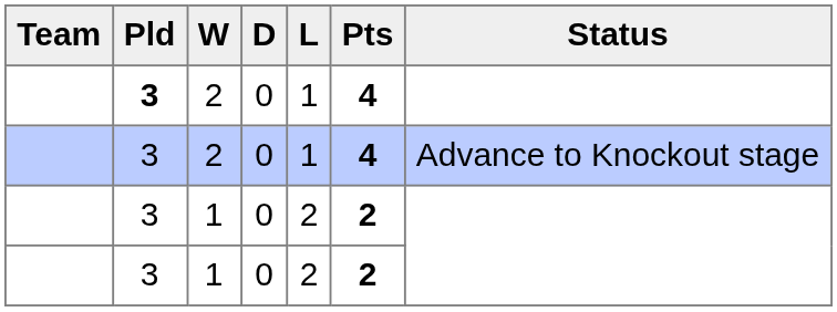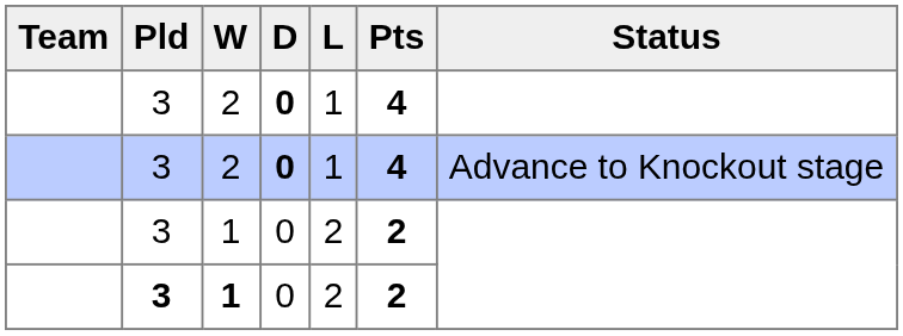row 2 | Pld: bold -> normal
row 2 | D: normal -> bold
row 3 | D: normal -> bold
row 5 | Pld: normal -> bold
row 5 | W: normal -> bold
